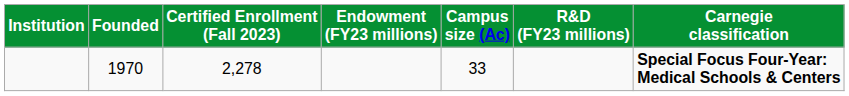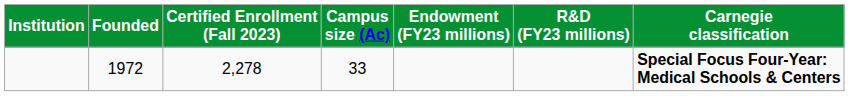columns swapped: Campus size (Ac) <-> Endowment (FY23 millions)
row 2 | Founded: 1970 -> 1972
